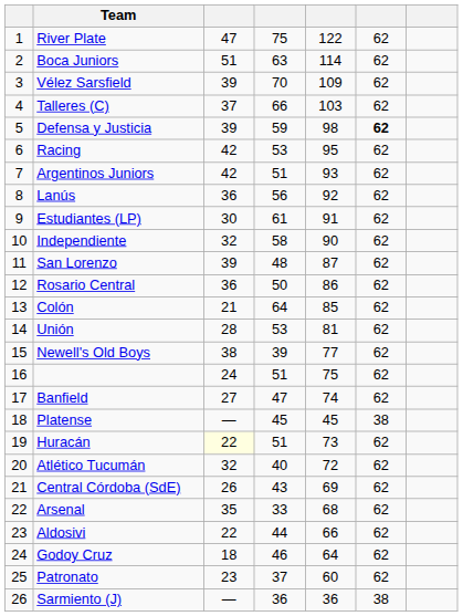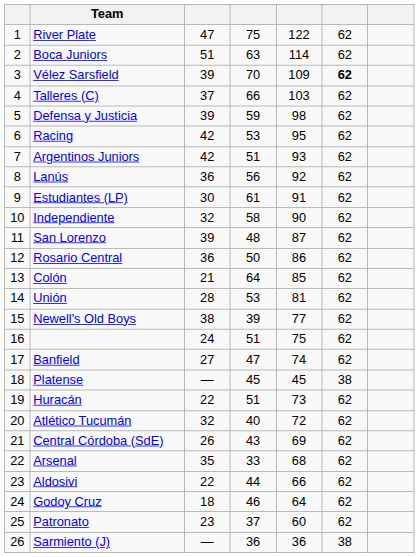Vélez Sarsfield | column 6: normal -> bold
Defensa y Justicia | column 6: bold -> normal
Huracán | column 3: lightyellow background -> no background
